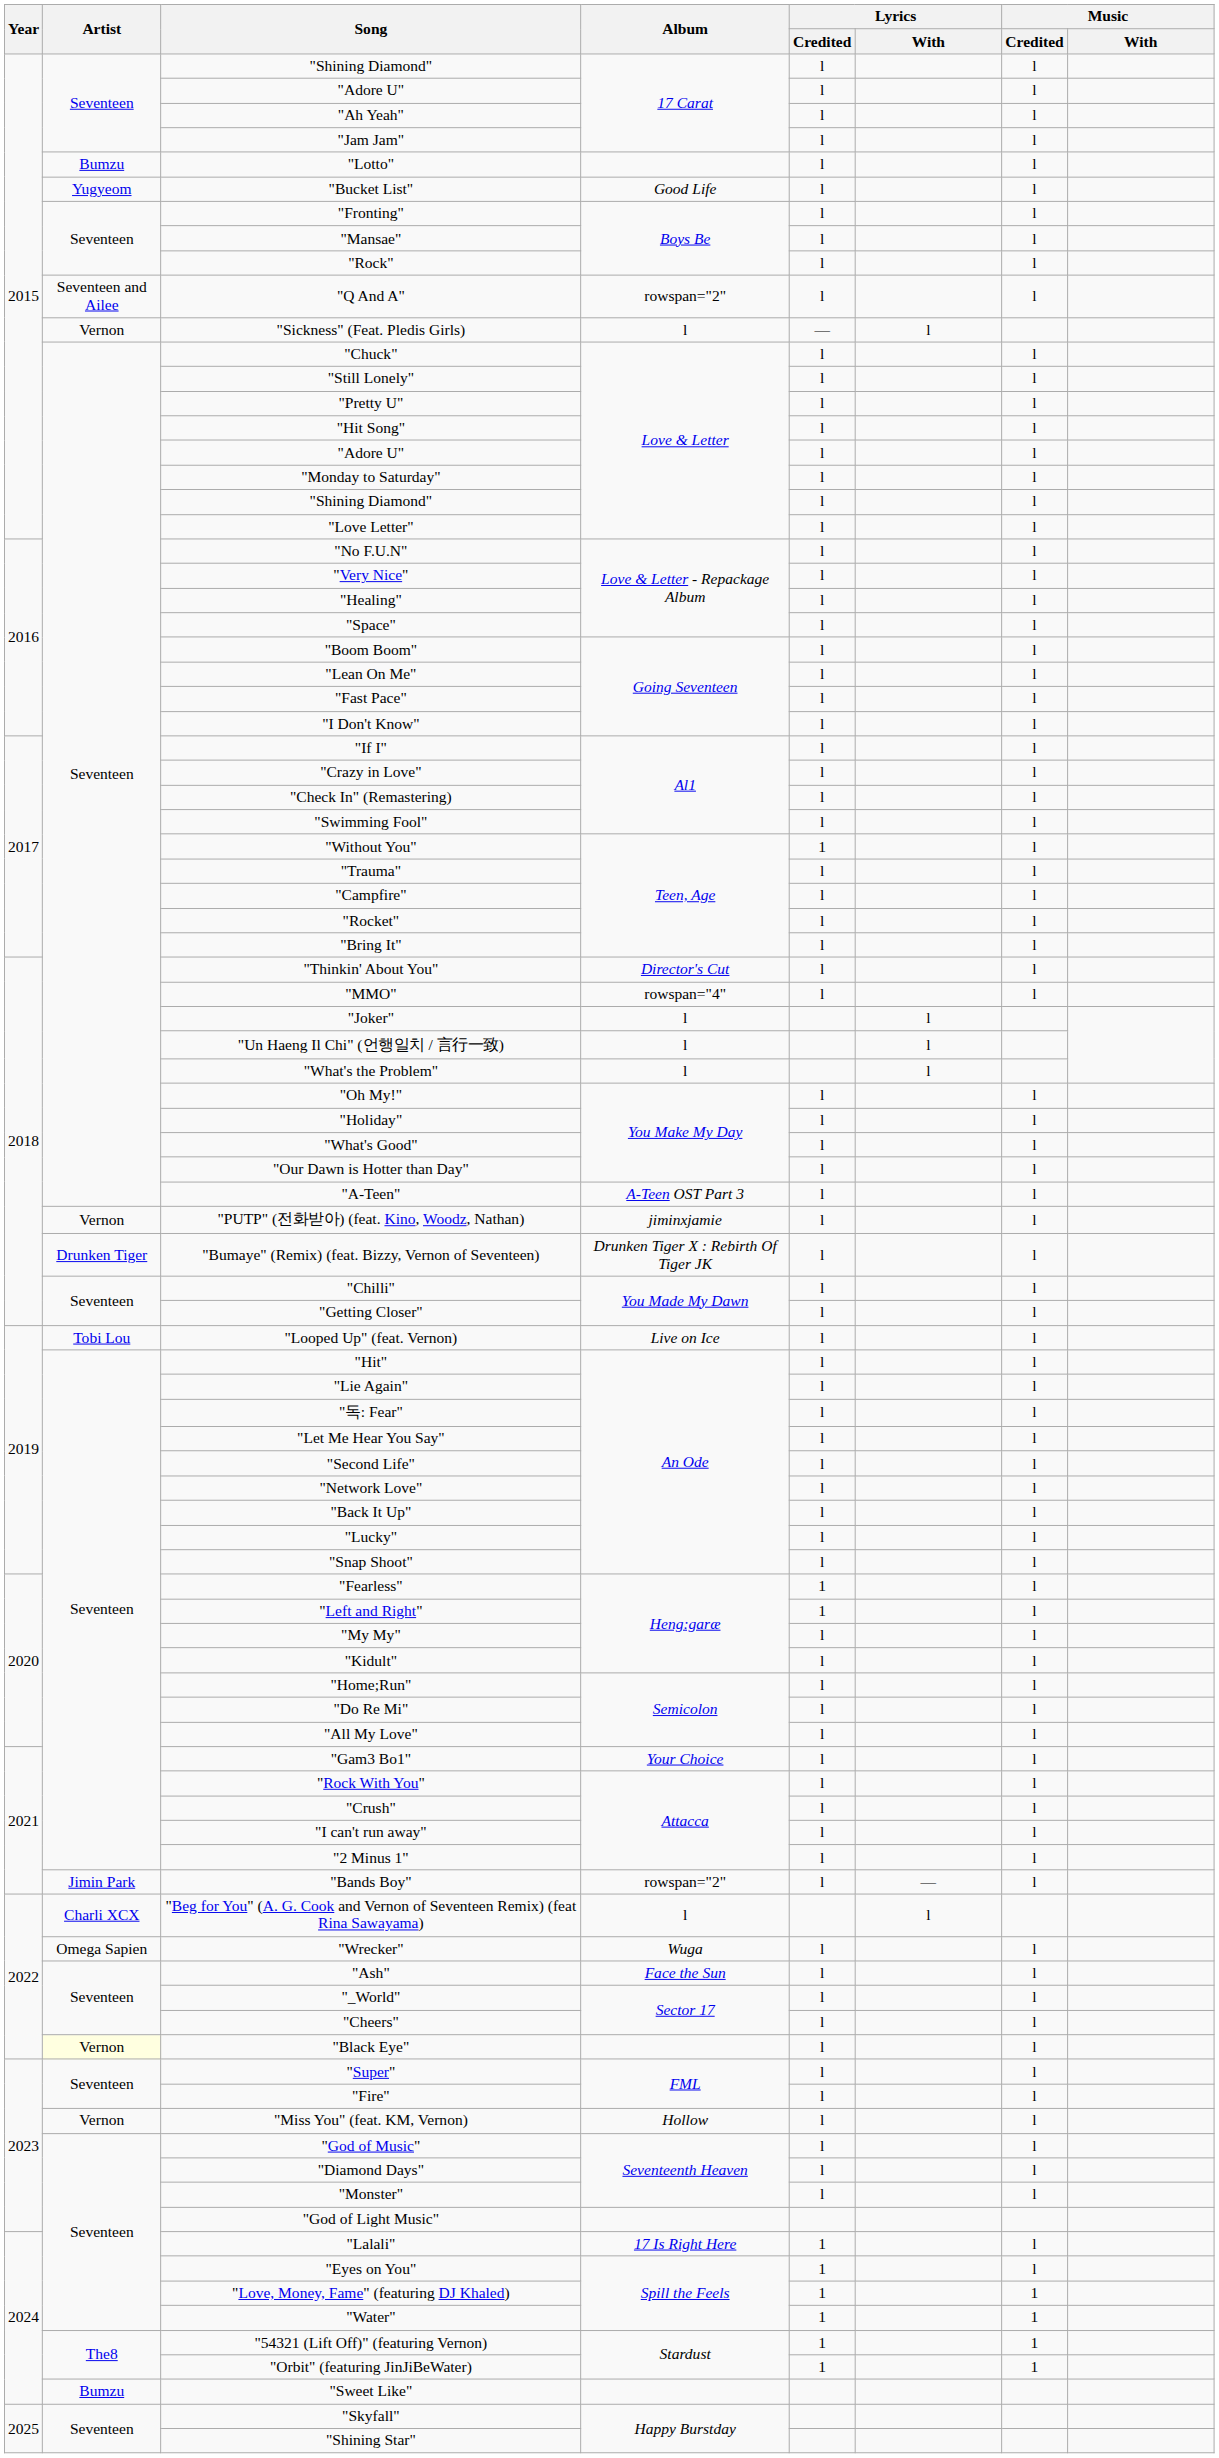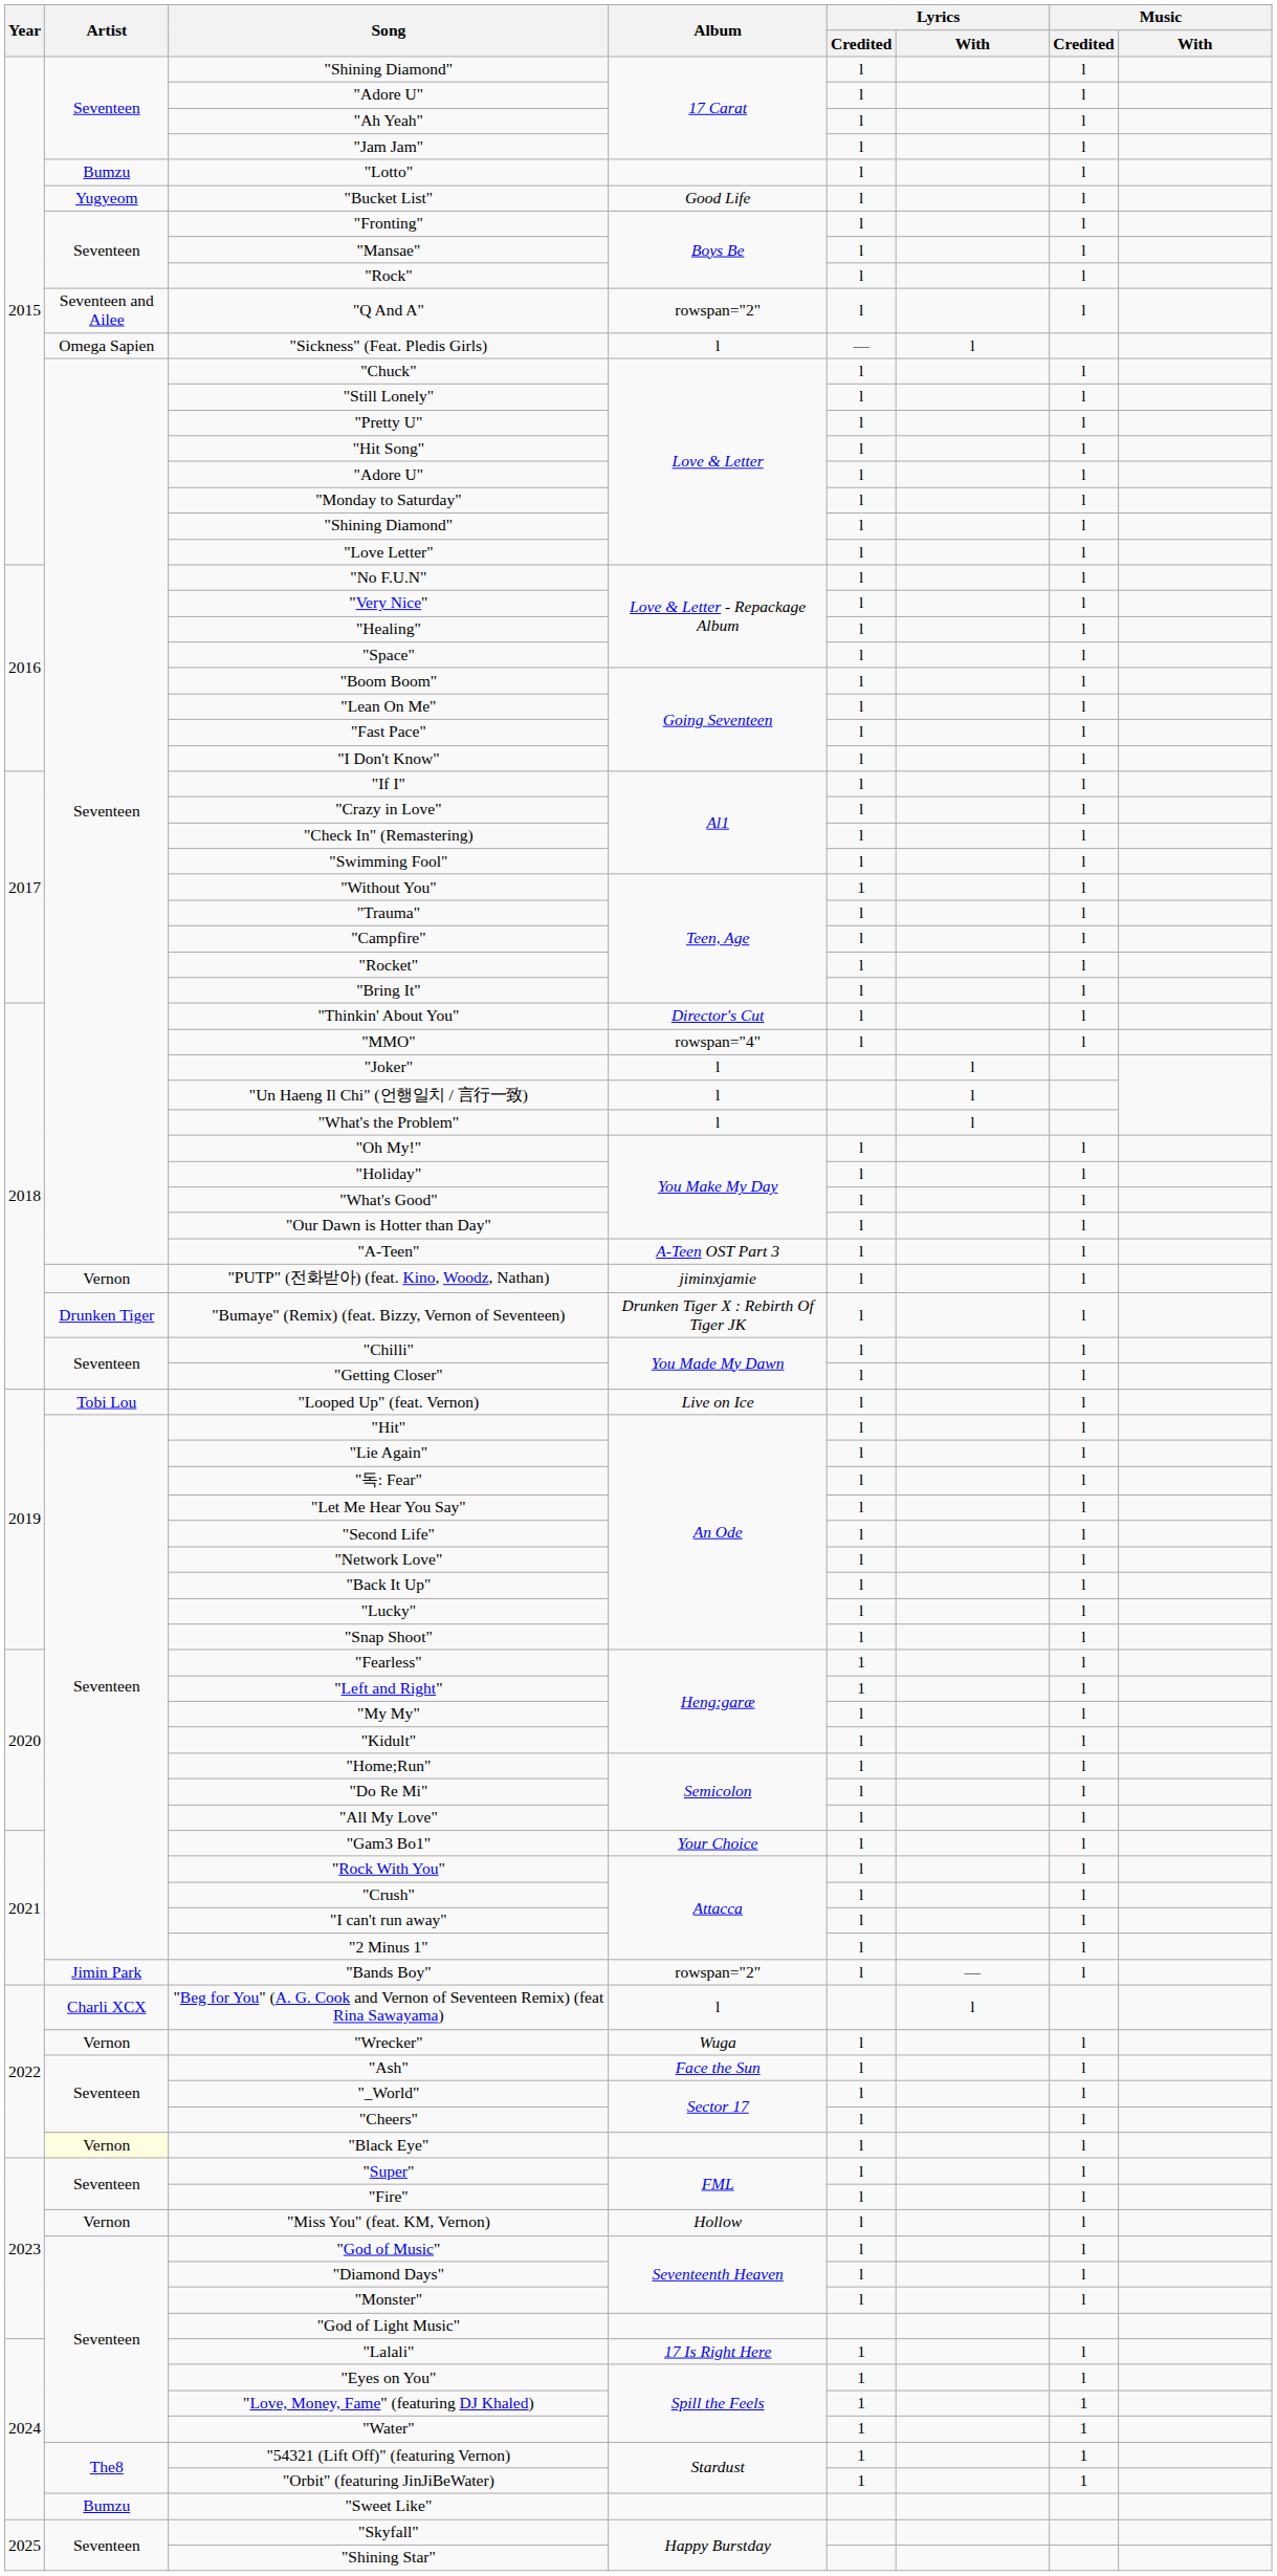"Sickness" (Feat. Pledis Girls) | Artist: Vernon -> Omega Sapien
"Wrecker" | Artist: Omega Sapien -> Vernon
